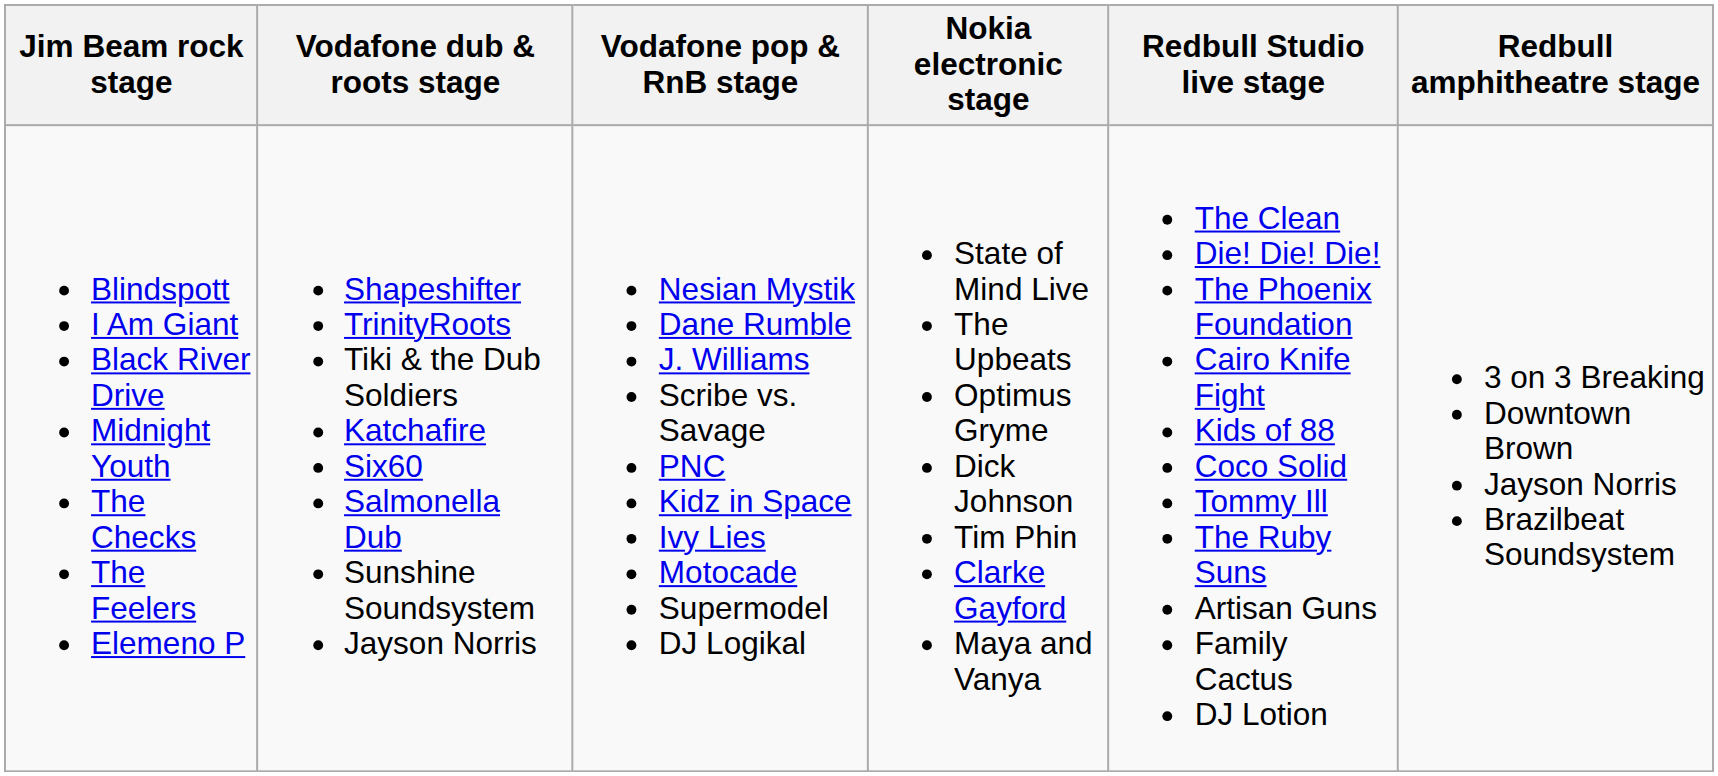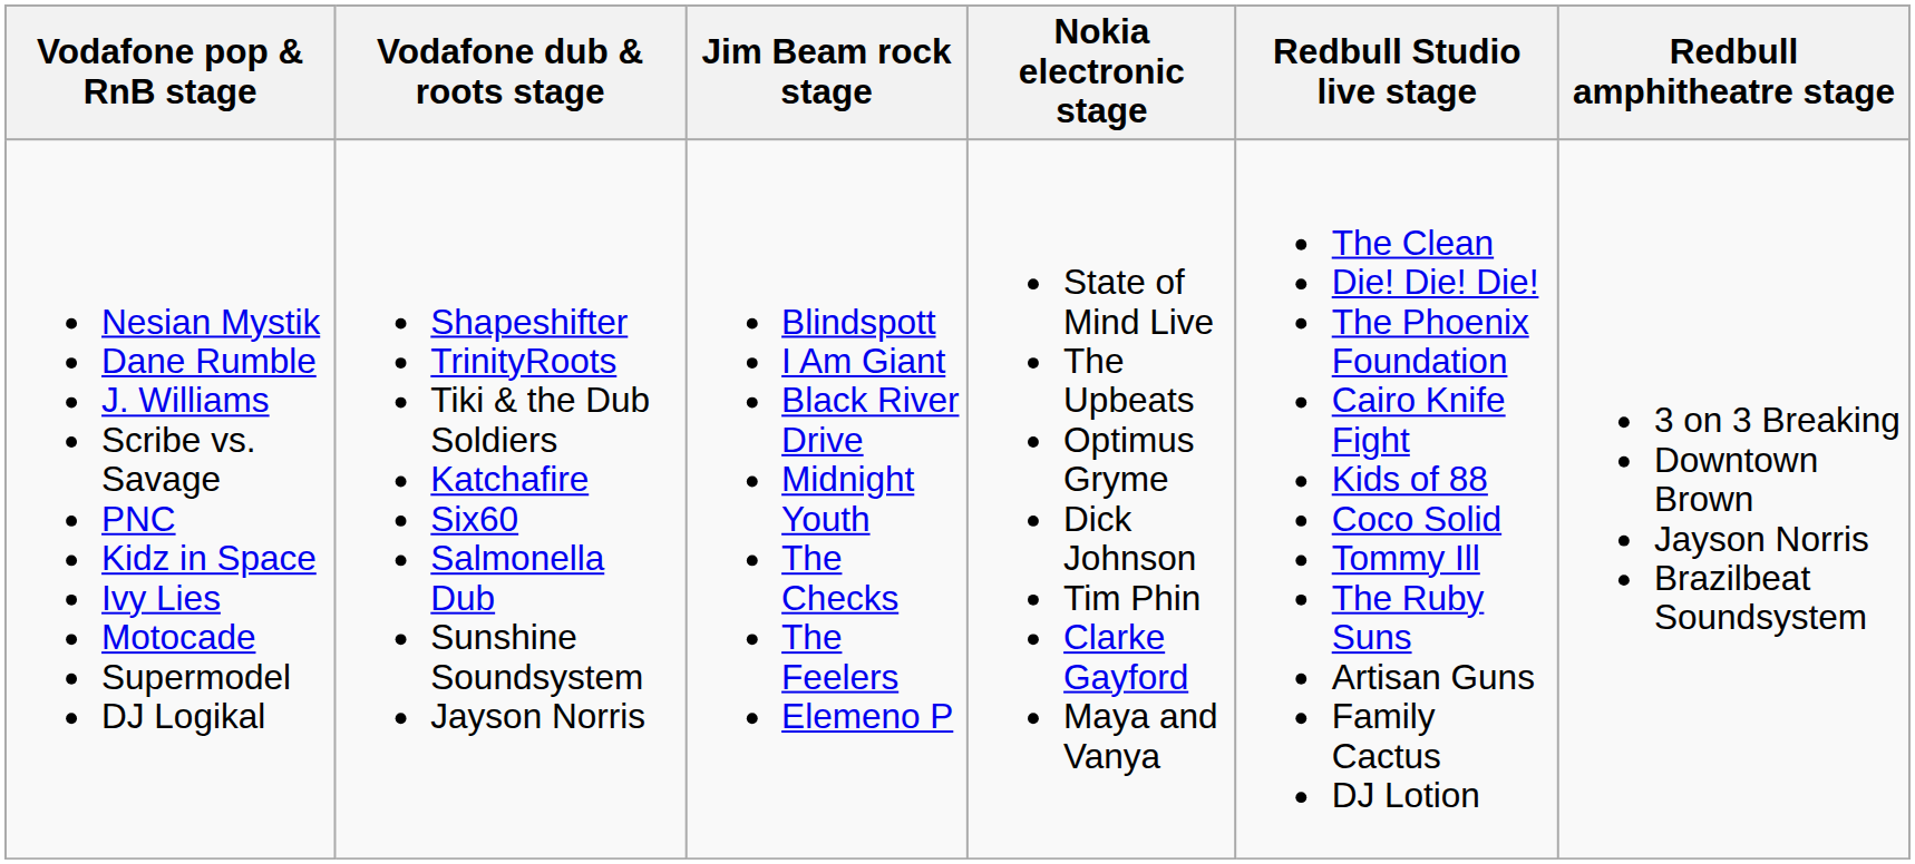columns swapped: Jim Beam rock stage <-> Vodafone pop & RnB stage
